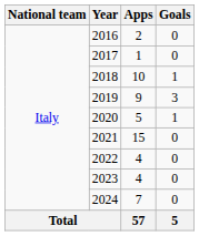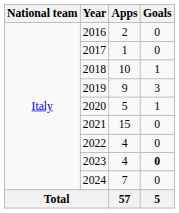2023 | Goals: normal -> bold
